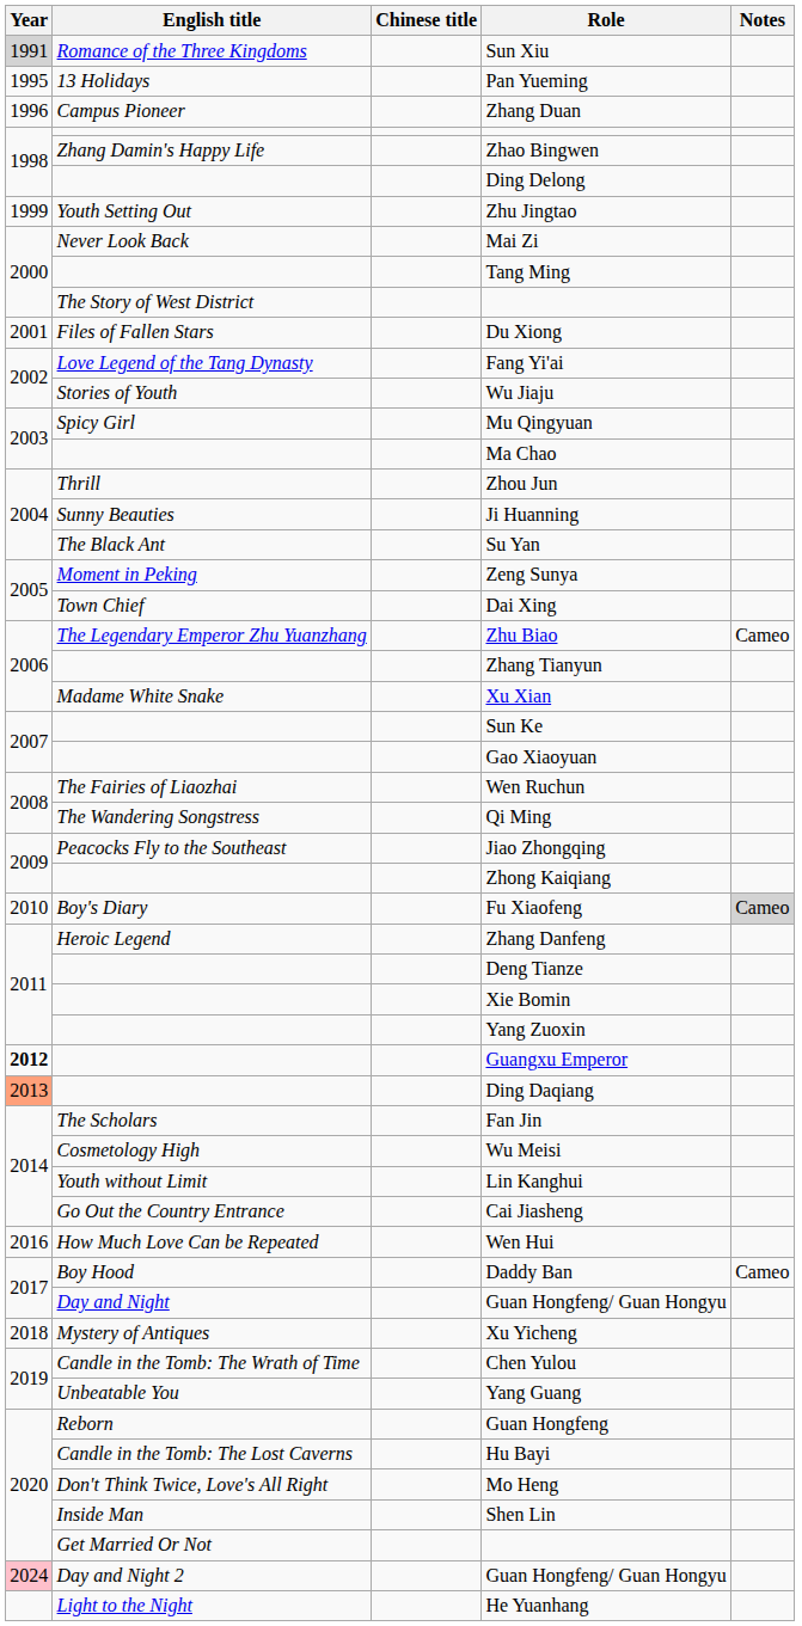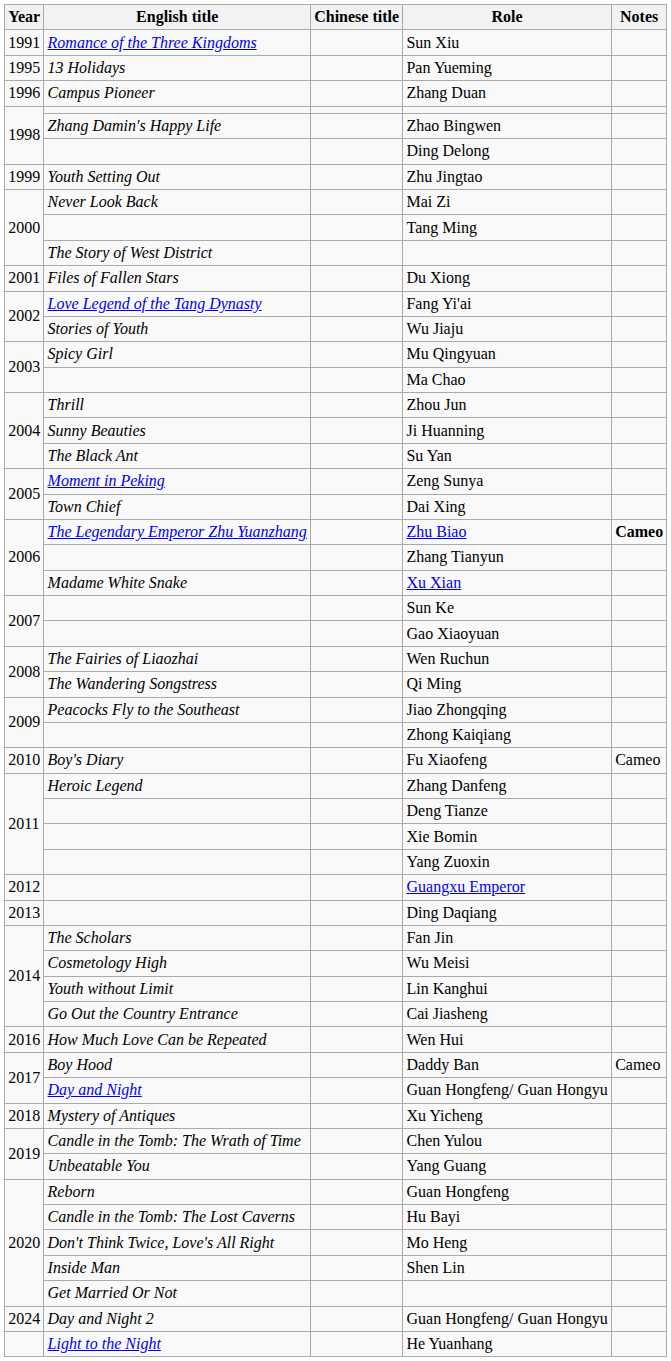Sun Xiu | Year: lightgrey background -> no background
Zhu Biao | Notes: normal -> bold
Fu Xiaofeng | Notes: lightgrey background -> no background
Guangxu Emperor | Year: bold -> normal
Ding Daqiang | Year: lightsalmon background -> no background
Day and Night 2 / Guan Hongfeng/ Guan Hongyu | Year: pink background -> no background
